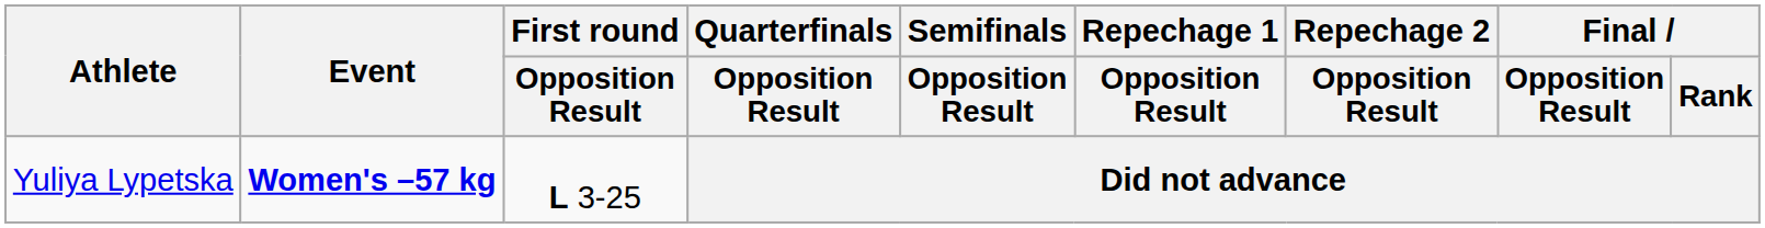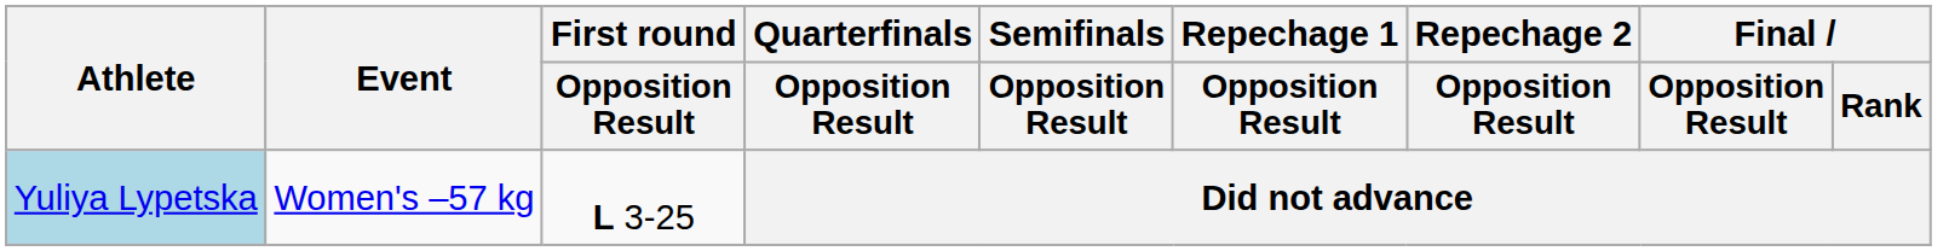Did not advance | Athlete: no background -> lightblue background
Did not advance | Event: bold -> normal
